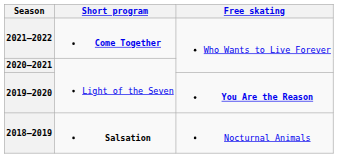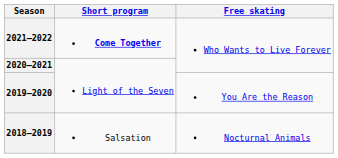2019–2020 | Free skating: bold -> normal
2018–2019 | Short program: bold -> normal
